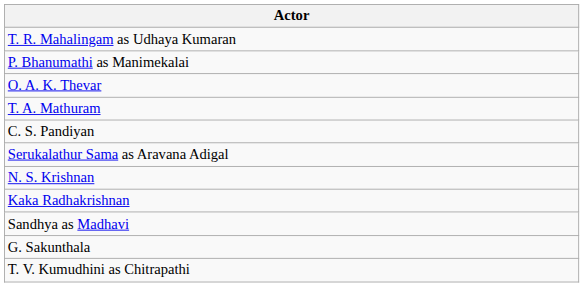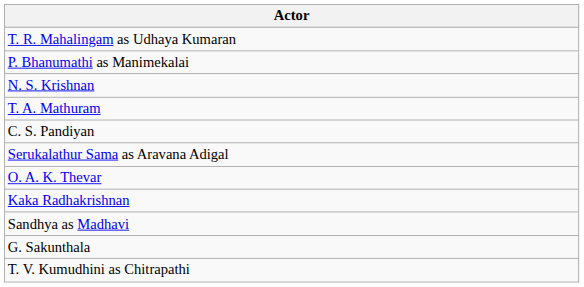row 4 | column 1: O. A. K. Thevar -> N. S. Krishnan
row 8 | column 1: N. S. Krishnan -> O. A. K. Thevar
